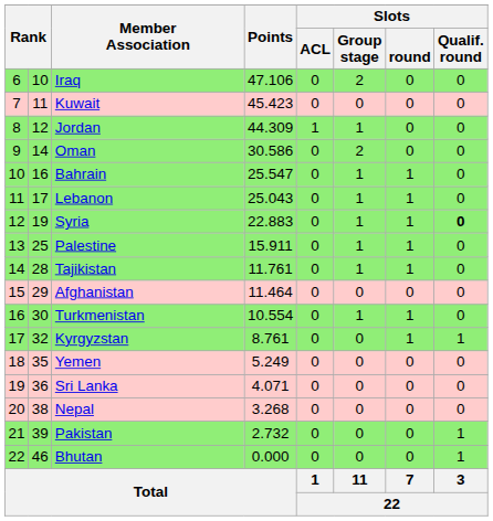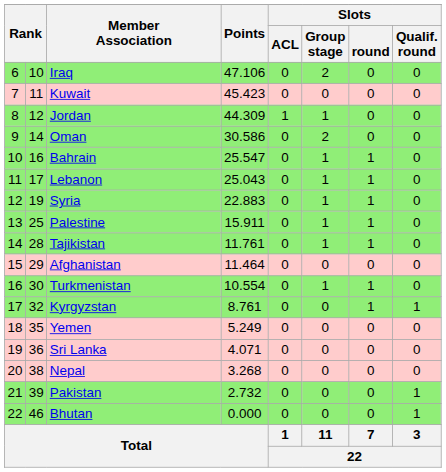Syria | Slots / Qualif. round: bold -> normal
